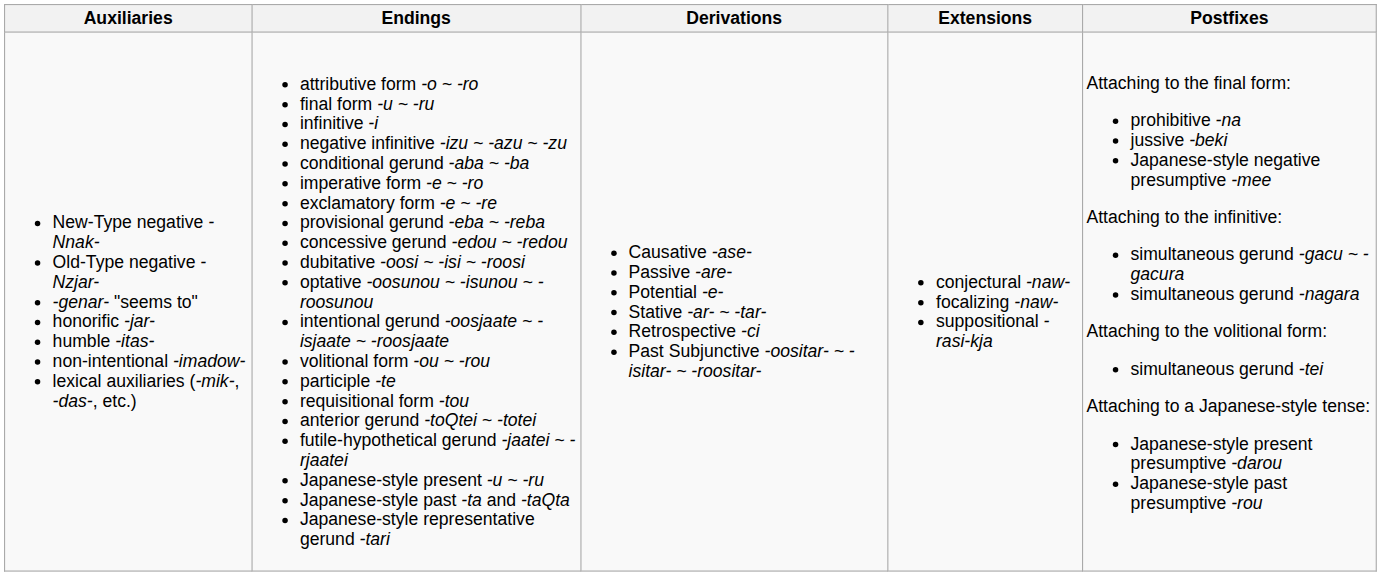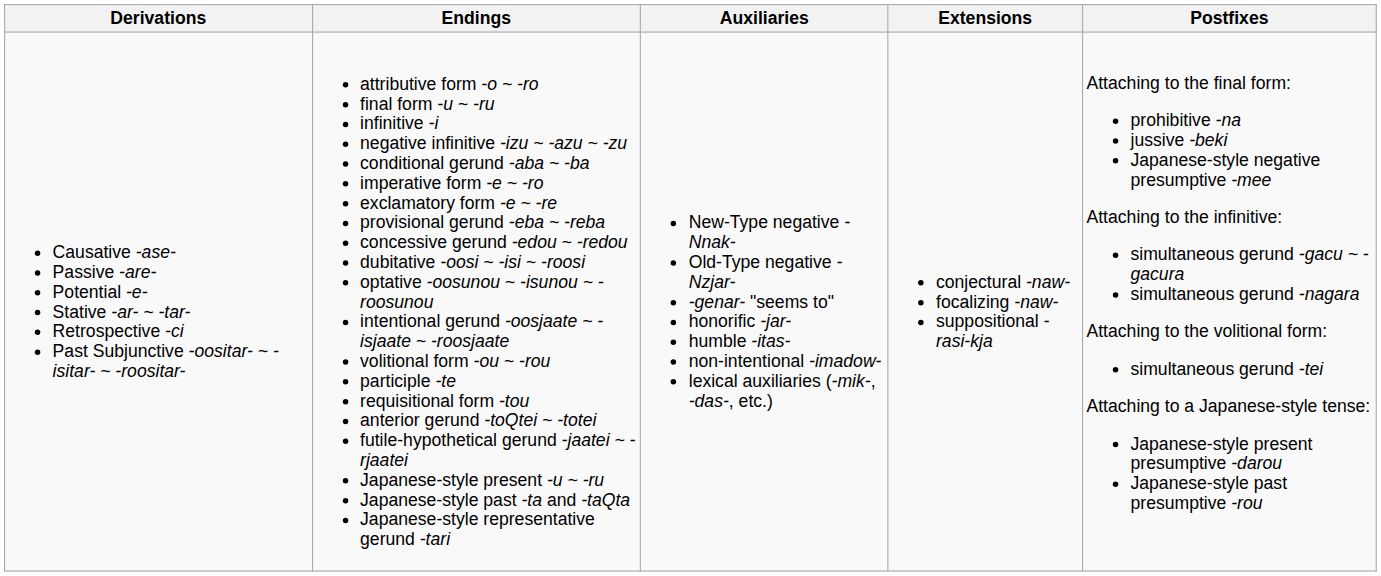columns swapped: Derivations <-> Auxiliaries
